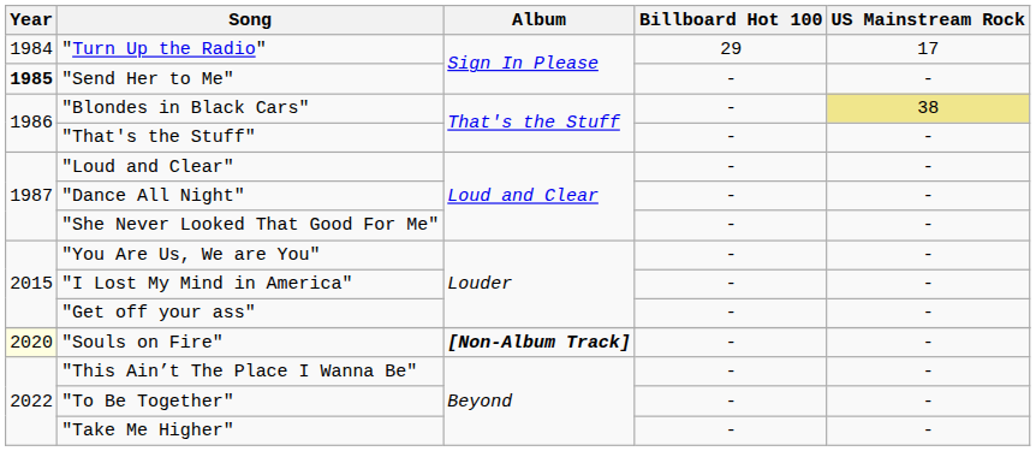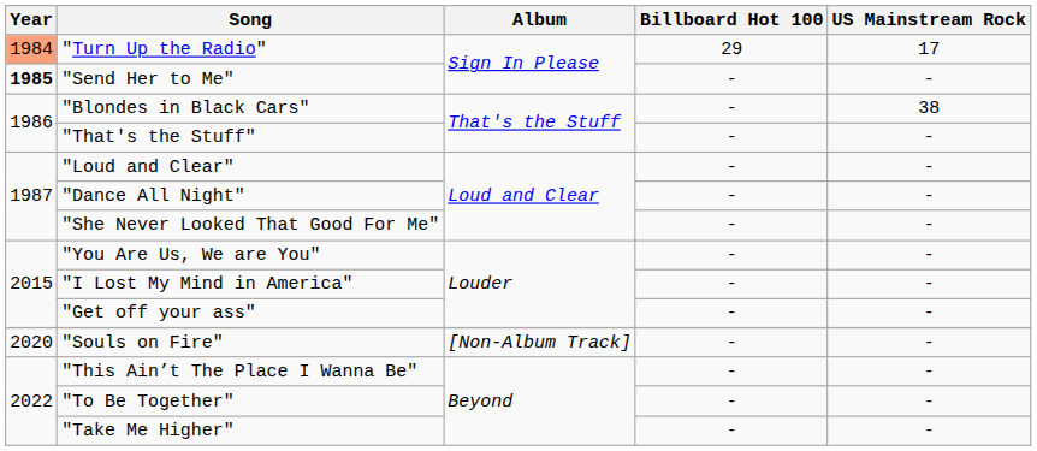"Turn Up the Radio" | Year: no background -> lightsalmon background
"Blondes in Black Cars" | US Mainstream Rock: khaki background -> no background
"Souls on Fire" | Year: lightyellow background -> no background
"Souls on Fire" | Album: bold -> normal
